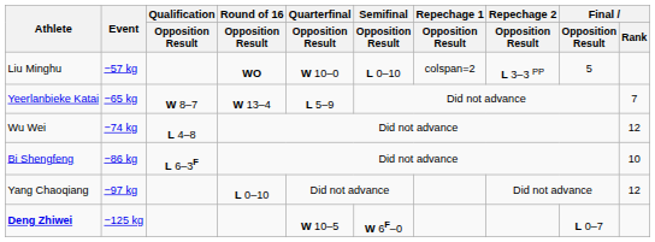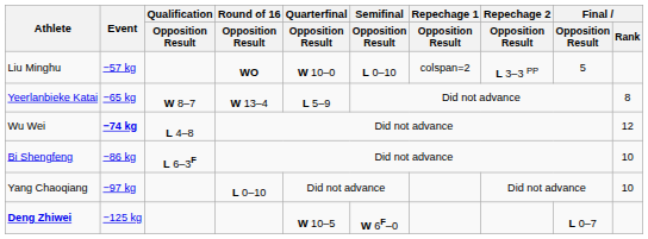Yeerlanbieke Katai | Final / Rank: 7 -> 8
Wu Wei | Event: normal -> bold
Yang Chaoqiang | Final / Rank: 12 -> 10
